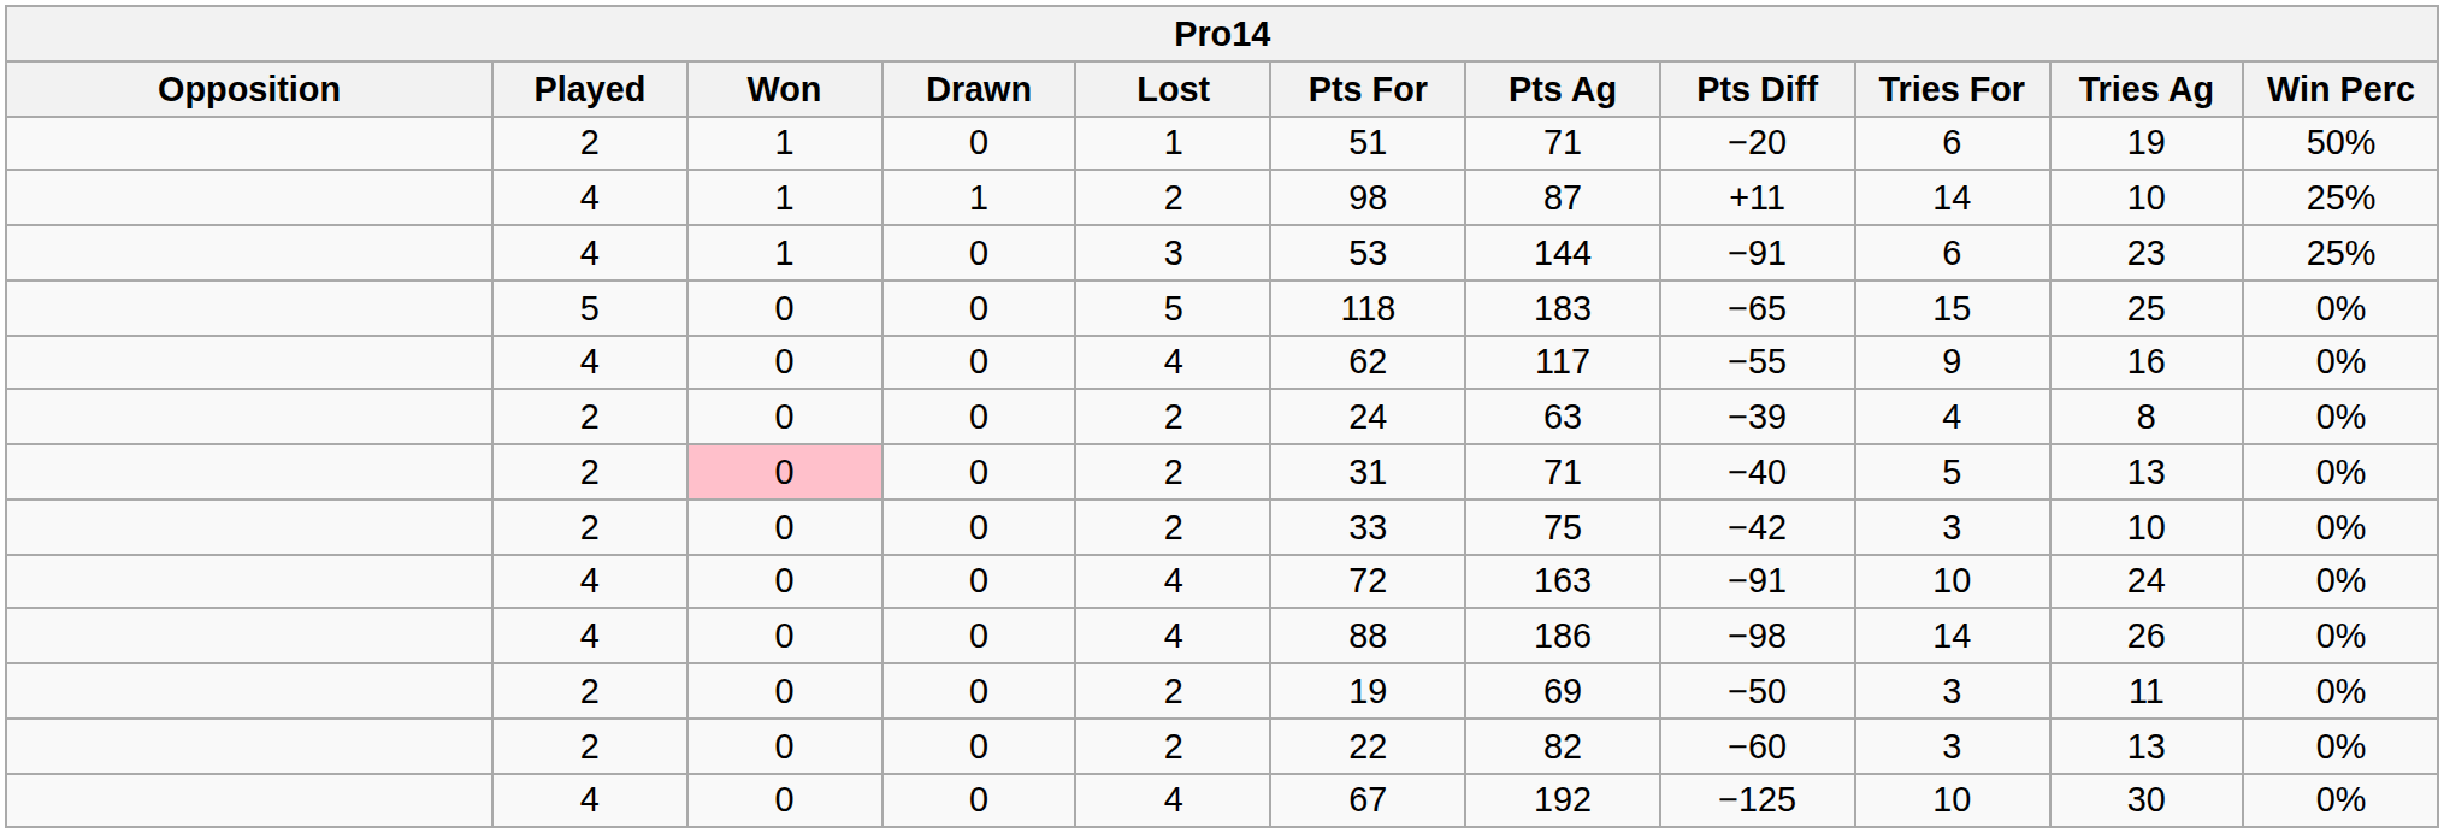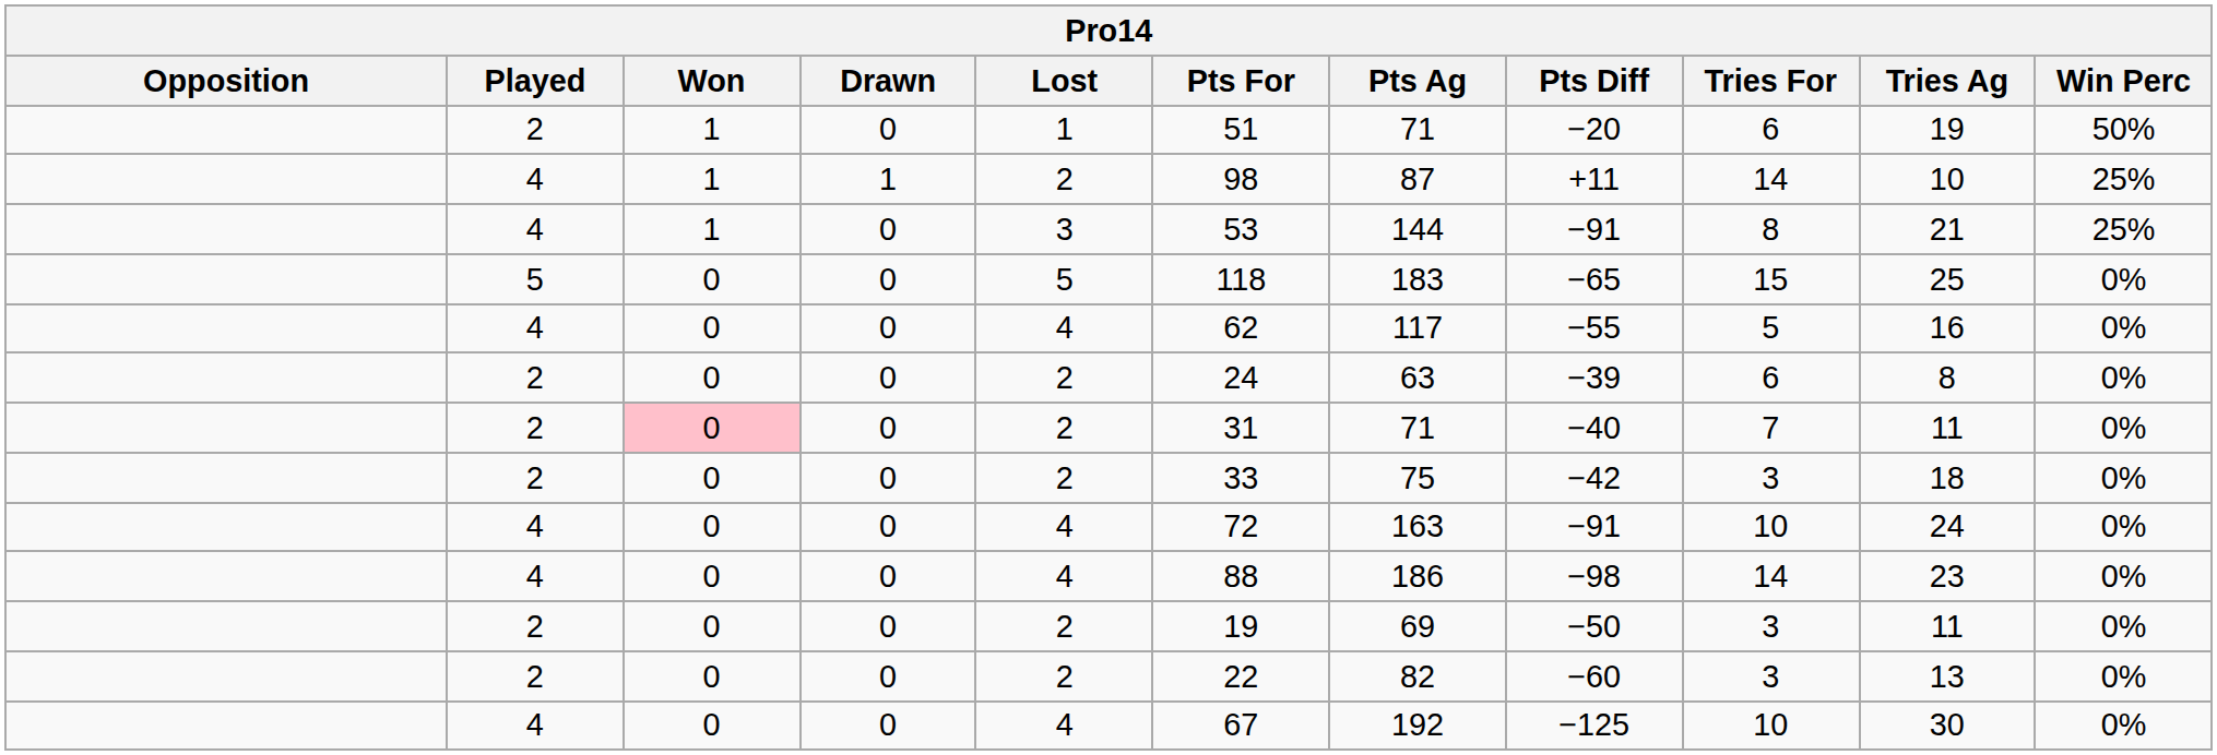row 5 | Tries For: 6 -> 8
row 5 | Tries Ag: 23 -> 21
row 7 | Tries For: 9 -> 5
row 8 | Tries For: 4 -> 6
row 9 | Tries For: 5 -> 7
row 9 | Tries Ag: 13 -> 11
row 10 | Tries Ag: 10 -> 18
row 12 | Tries Ag: 26 -> 23
